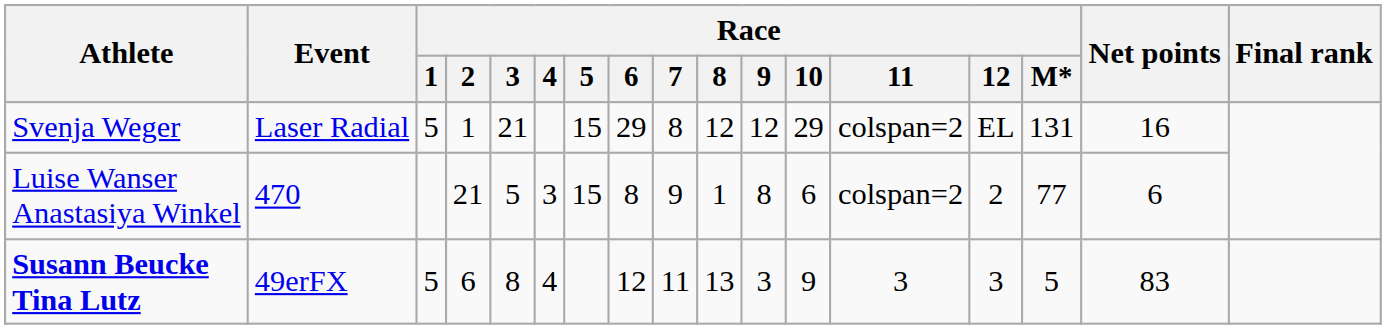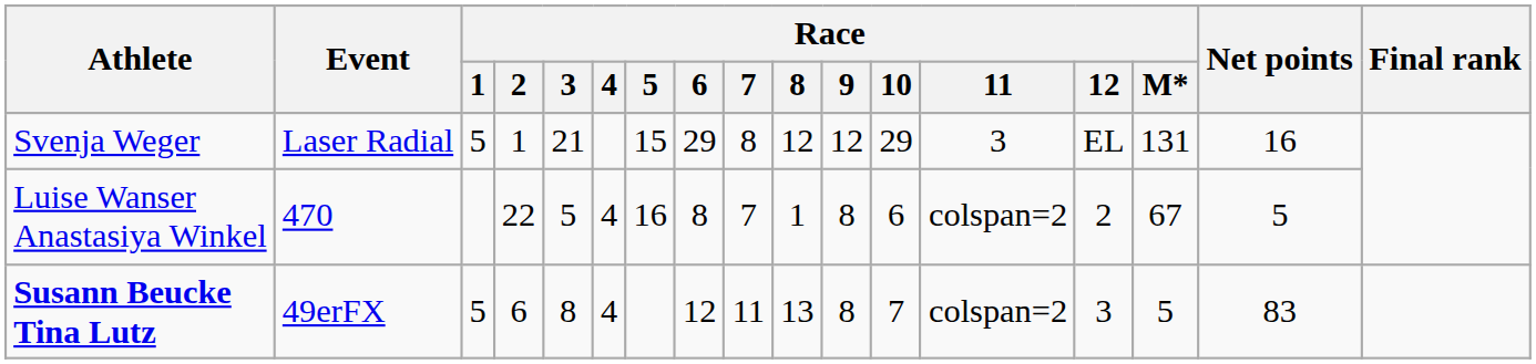Svenja Weger | Race / 11: colspan=2 -> 3
Luise Wanser Anastasiya Winkel | Race / 2: 21 -> 22
Luise Wanser Anastasiya Winkel | Race / 4: 3 -> 4
Luise Wanser Anastasiya Winkel | Race / 5: 15 -> 16
Luise Wanser Anastasiya Winkel | Race / 7: 9 -> 7
Luise Wanser Anastasiya Winkel | Race / M*: 77 -> 67
Luise Wanser Anastasiya Winkel | Net points: 6 -> 5
Susann Beucke Tina Lutz | Race / 9: 3 -> 8
Susann Beucke Tina Lutz | Race / 10: 9 -> 7
Susann Beucke Tina Lutz | Race / 11: 3 -> colspan=2
